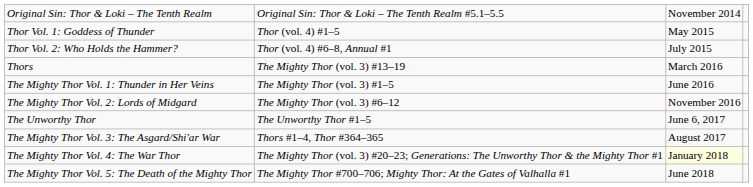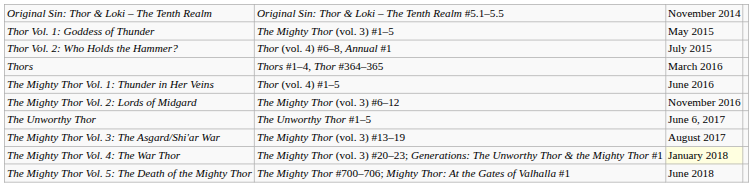Thor Vol. 1: Goddess of Thunder | column 2: Thor (vol. 4) #1–5 -> The Mighty Thor (vol. 3) #1–5
Thors | column 2: The Mighty Thor (vol. 3) #13–19 -> Thors #1–4, Thor #364–365
The Mighty Thor Vol. 1: Thunder in Her Veins | column 2: The Mighty Thor (vol. 3) #1–5 -> Thor (vol. 4) #1–5
The Mighty Thor Vol. 3: The Asgard/Shi'ar War | column 2: Thors #1–4, Thor #364–365 -> The Mighty Thor (vol. 3) #13–19
